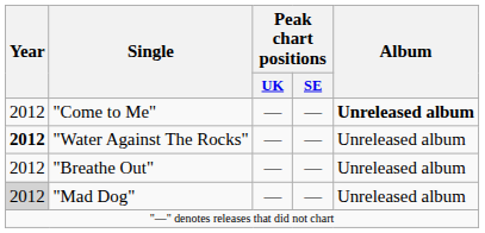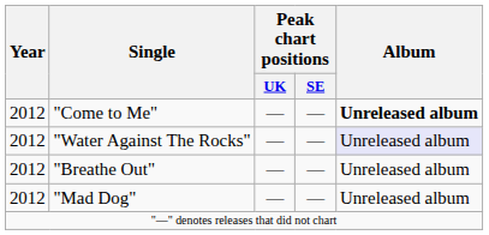"Water Against The Rocks" | Year: bold -> normal
"Water Against The Rocks" | Album: no background -> lavender background
"Mad Dog" | Year: lightgrey background -> no background
